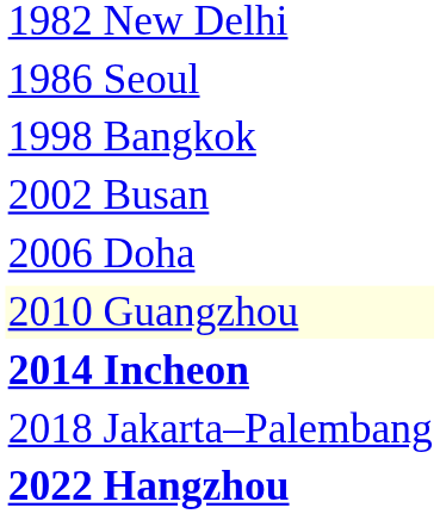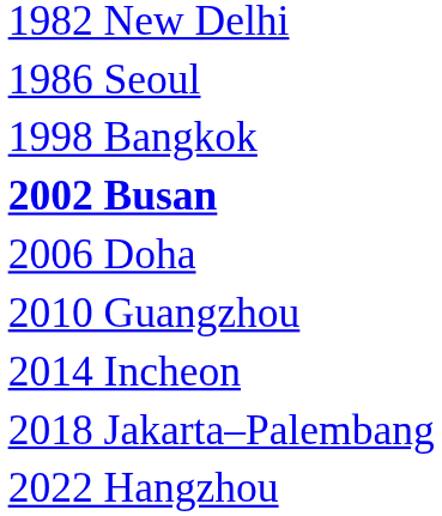2002 Busan | column 1: normal -> bold
2010 Guangzhou | column 1: lightyellow background -> no background
2014 Incheon | column 1: bold -> normal
2022 Hangzhou | column 1: bold -> normal
